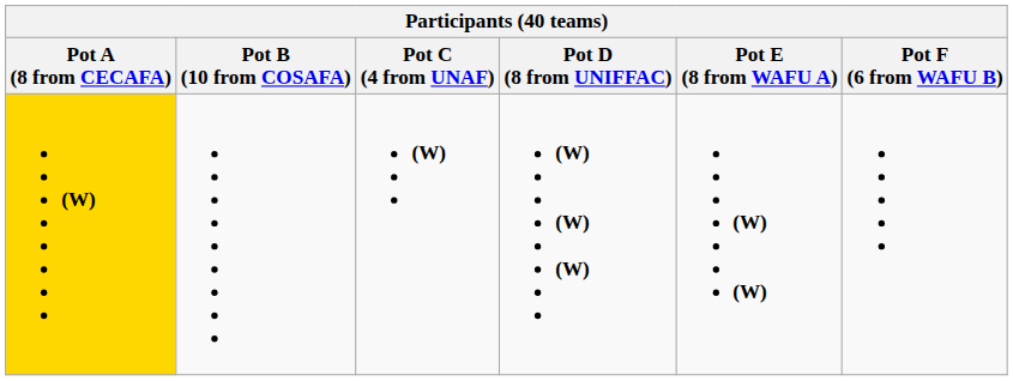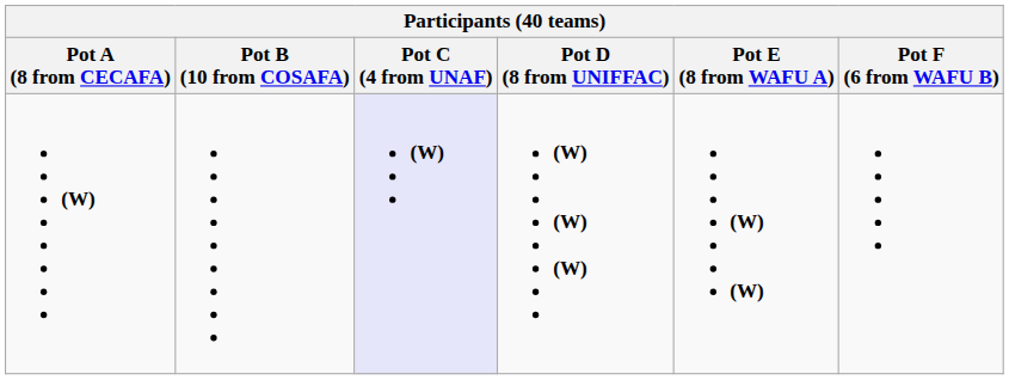(W) (W) (W) | Pot A (8 from CECAFA): gold background -> no background
(W) (W) (W) | Pot C (4 from UNAF): no background -> lavender background
